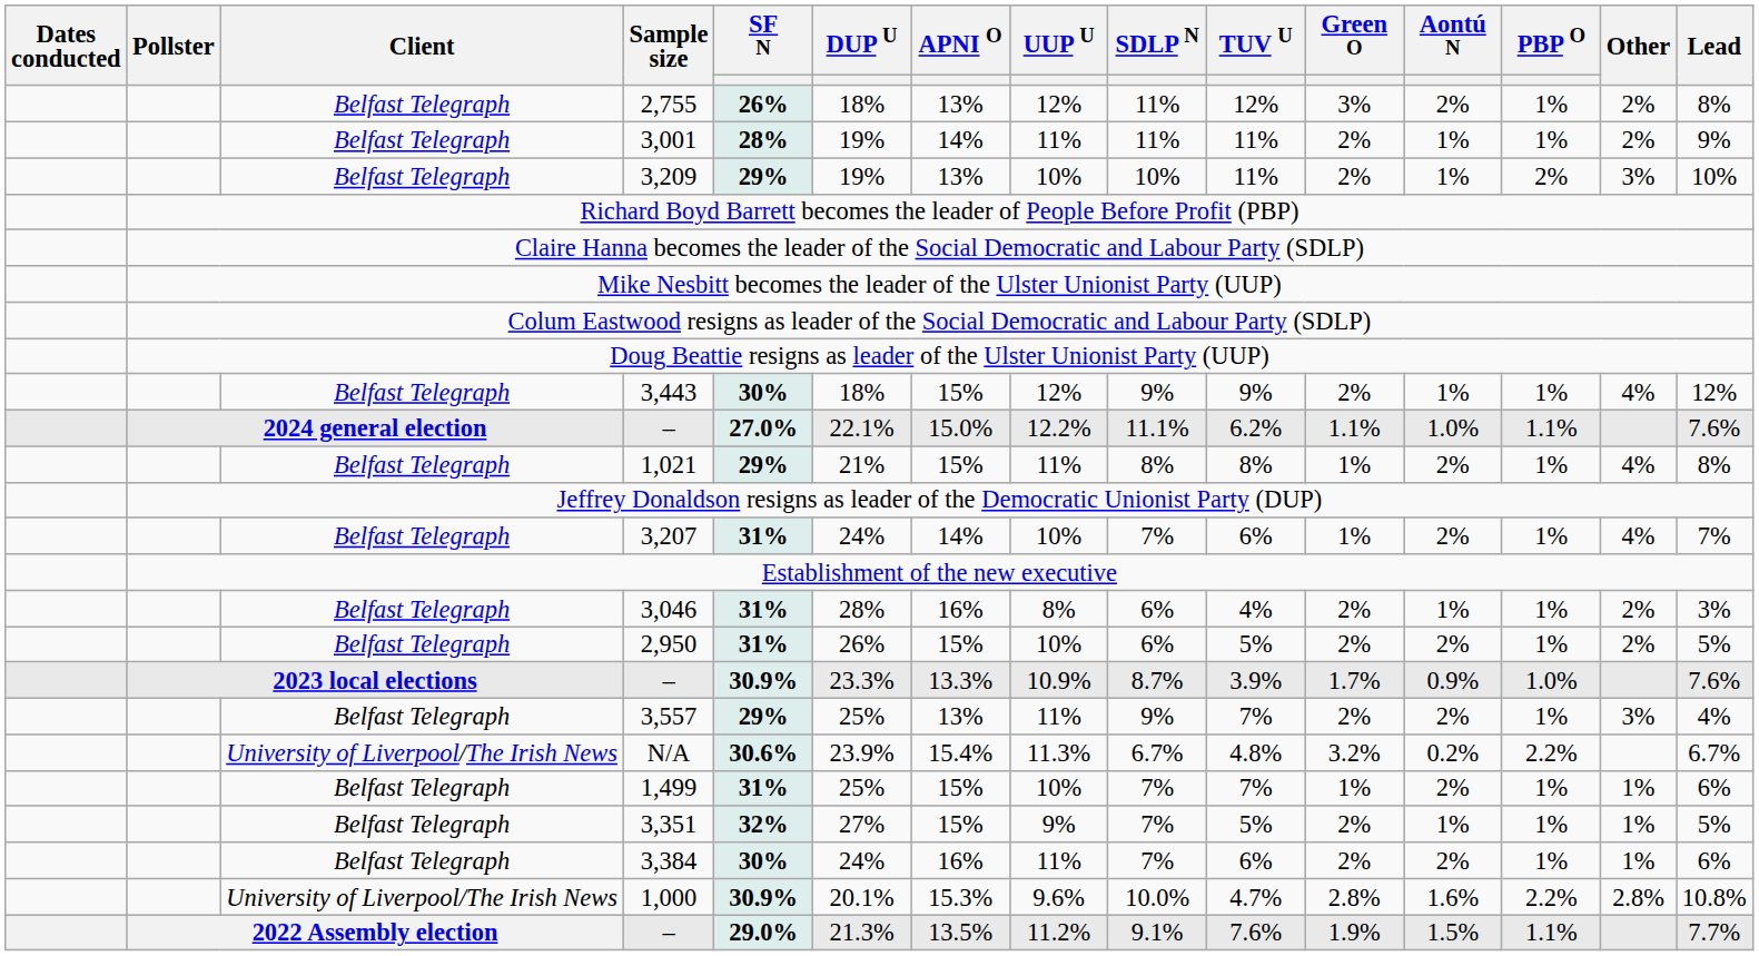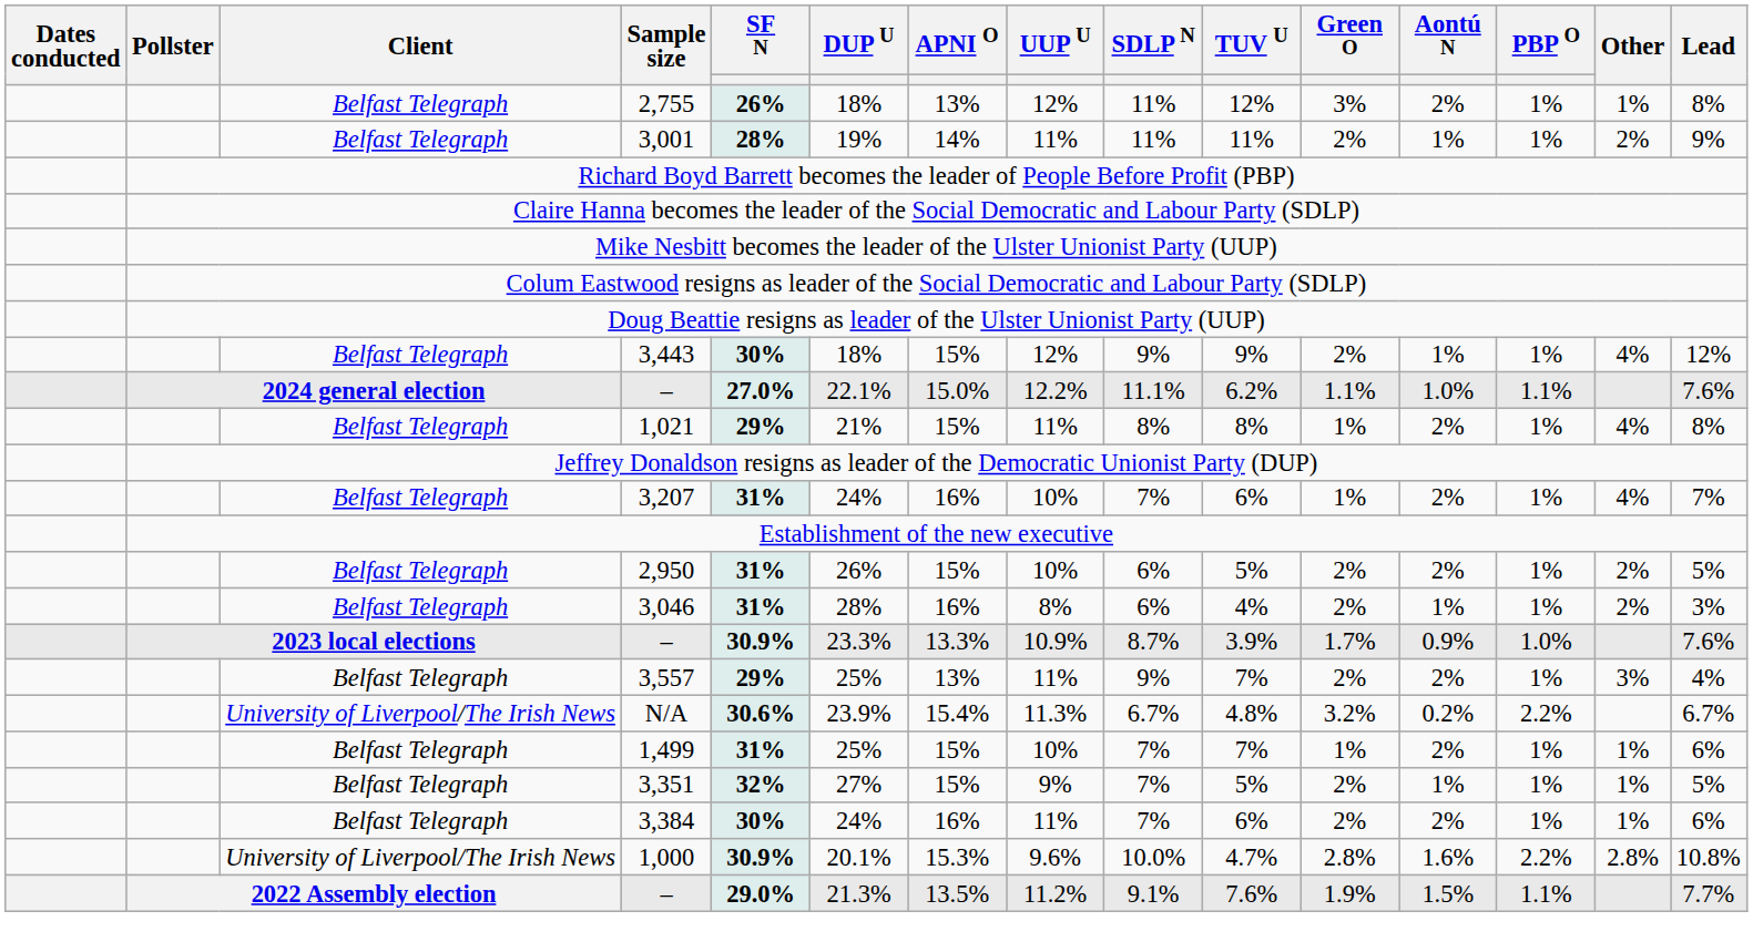2,755 | Other: 2% -> 1%
- row: Belfast Telegraph | 3,209 | 29% | 19% | 13% | 10% | 10% | 11% | 2% | 1% | 2% | 3% | 10%
3,207 | APNI O: 14% -> 16%
rows swapped: 3,046 <-> 2,950
